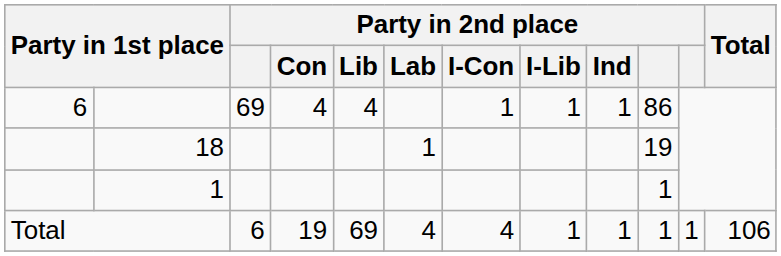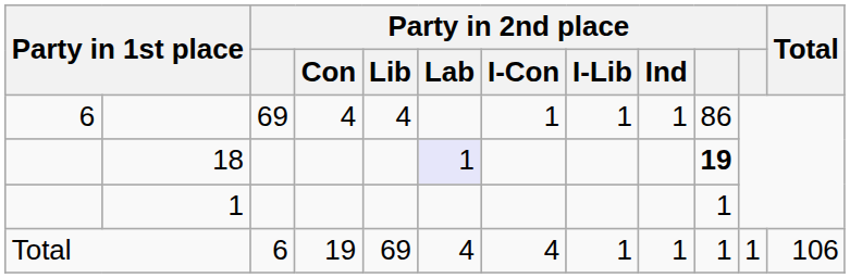18 | Party in 2nd place / Lab: no background -> lavender background
18 | column 10: normal -> bold
